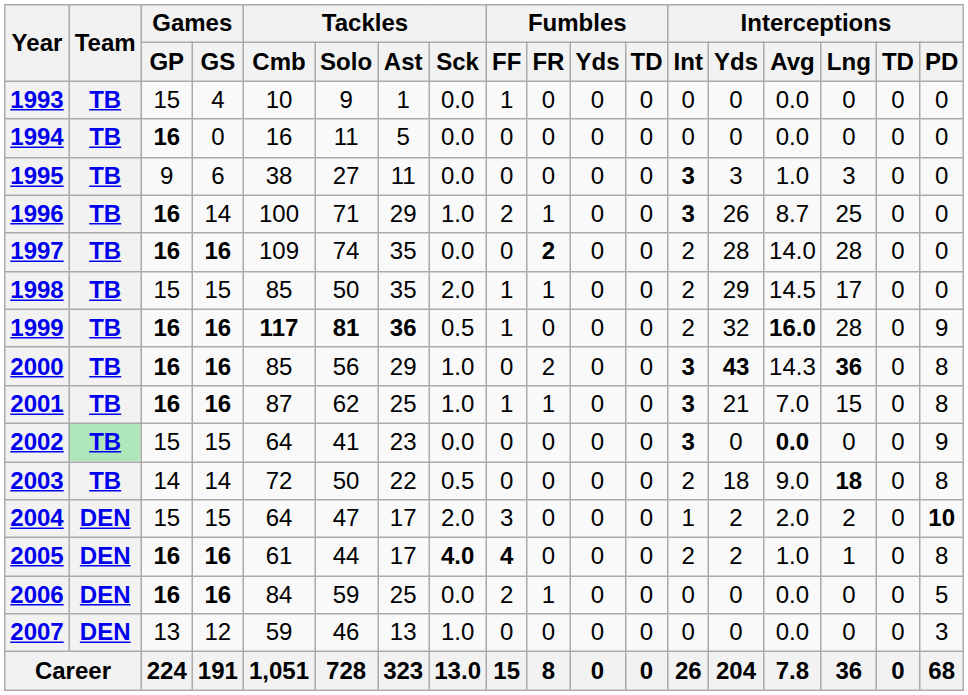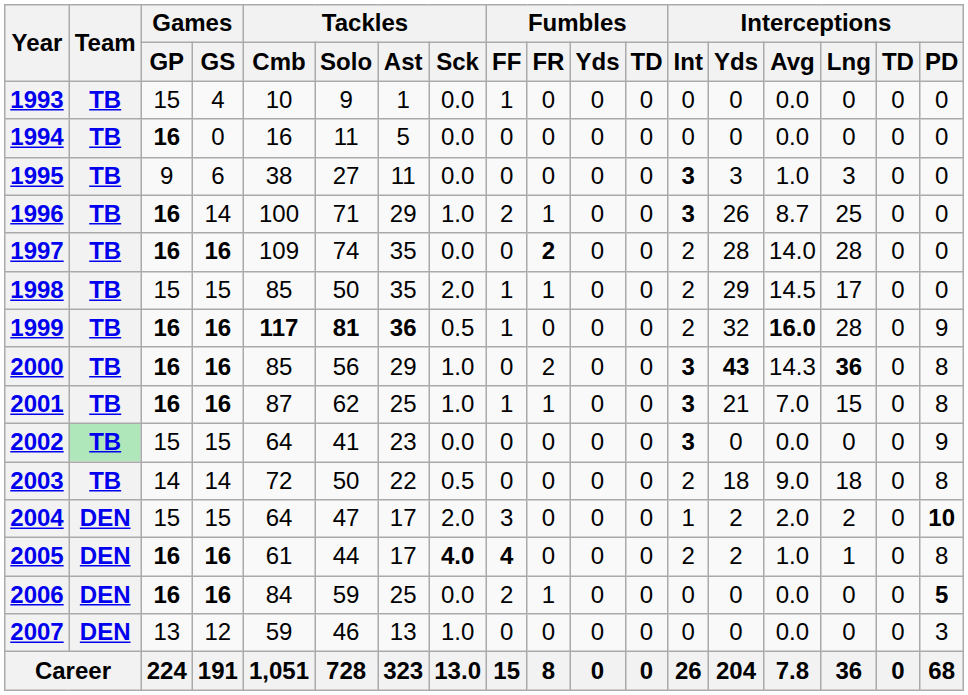2002 | Interceptions / Avg: bold -> normal
2003 | Interceptions / Lng: bold -> normal
2006 | Interceptions / PD: normal -> bold
